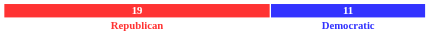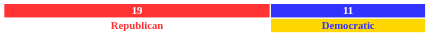Republican | column 2: no background -> gold background
